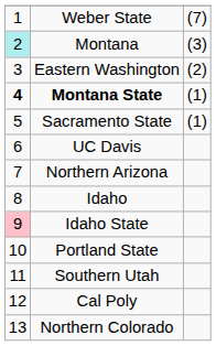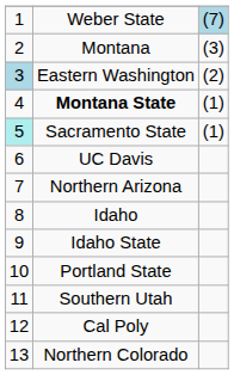Weber State | column 3: no background -> lightblue background
Montana | column 1: paleturquoise background -> no background
Eastern Washington | column 1: no background -> lightblue background
Montana State | column 1: bold -> normal
Sacramento State | column 1: no background -> paleturquoise background
Idaho State | column 1: pink background -> no background
